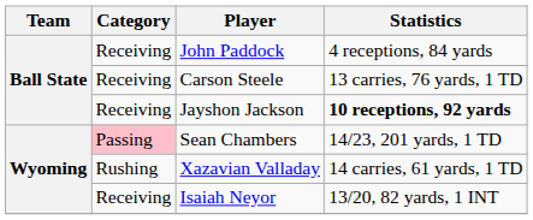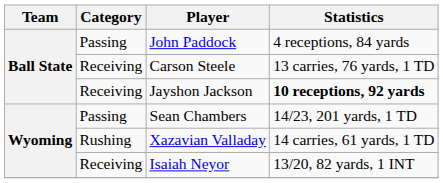John Paddock | Category: Receiving -> Passing
Sean Chambers | Category: pink background -> no background
